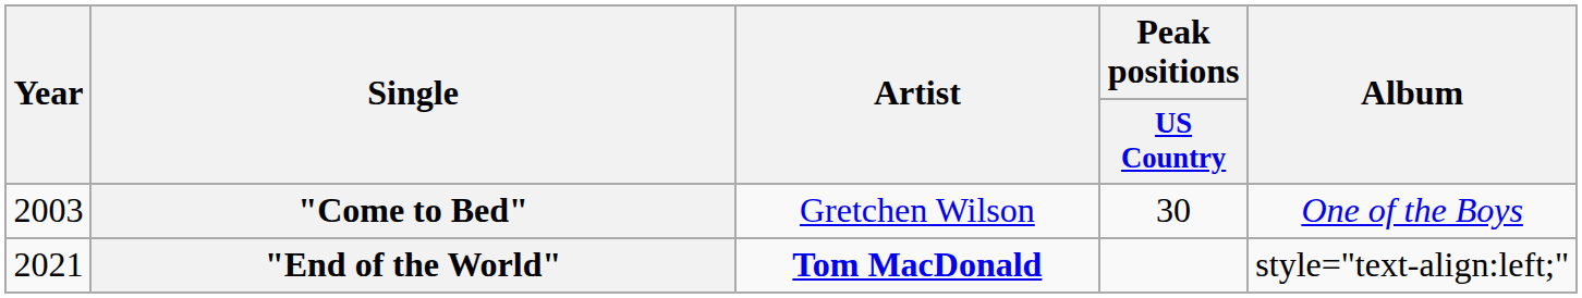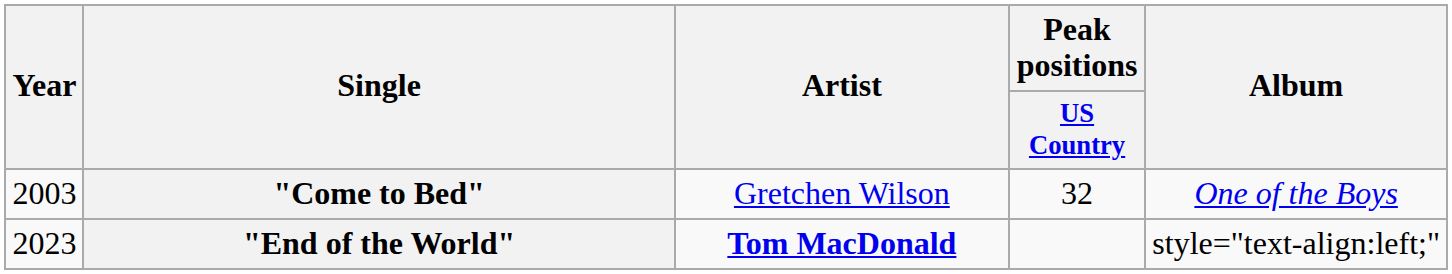"Come to Bed" | Peak positions / US Country: 30 -> 32
"End of the World" | Year: 2021 -> 2023
